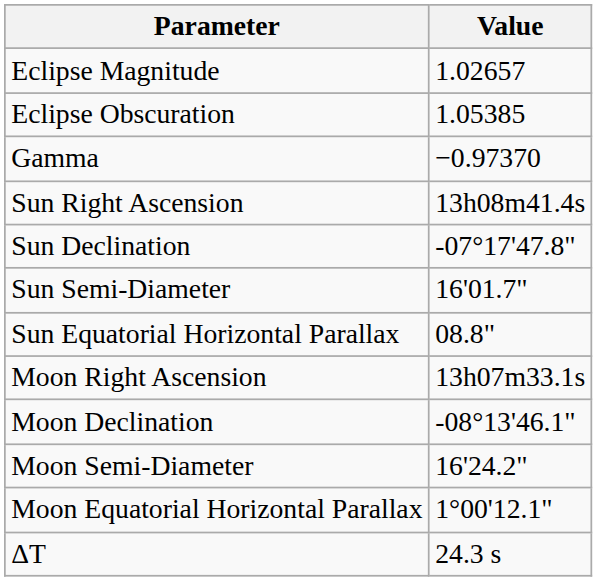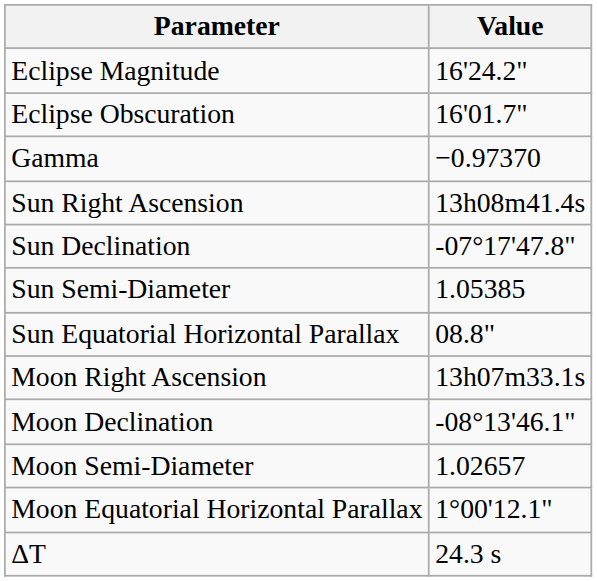Eclipse Magnitude | Value: 1.02657 -> 16'24.2"
Eclipse Obscuration | Value: 1.05385 -> 16'01.7"
Sun Semi-Diameter | Value: 16'01.7" -> 1.05385
Moon Semi-Diameter | Value: 16'24.2" -> 1.02657
